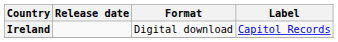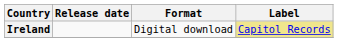Ireland | Label: no background -> khaki background
